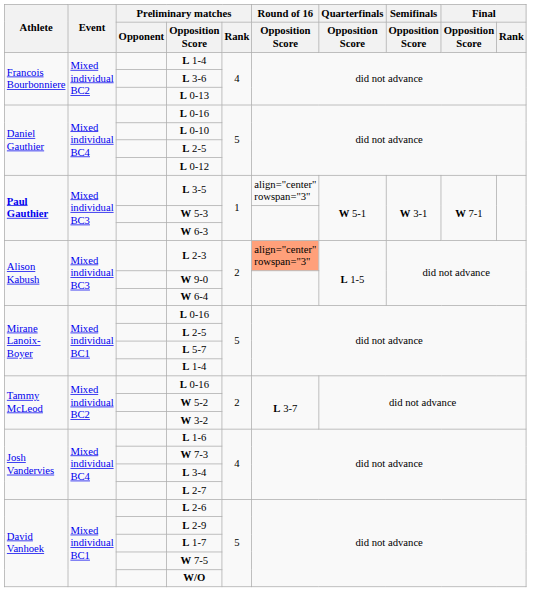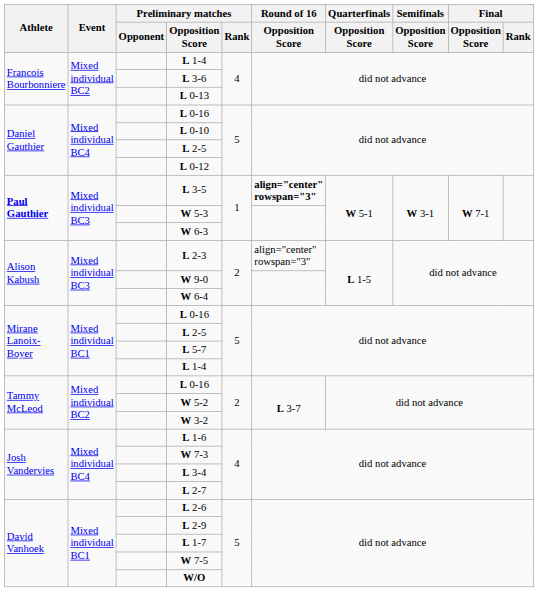L 3-5 | Round of 16 / Opposition Score: normal -> bold
L 2-3 | Round of 16 / Opposition Score: lightsalmon background -> no background
